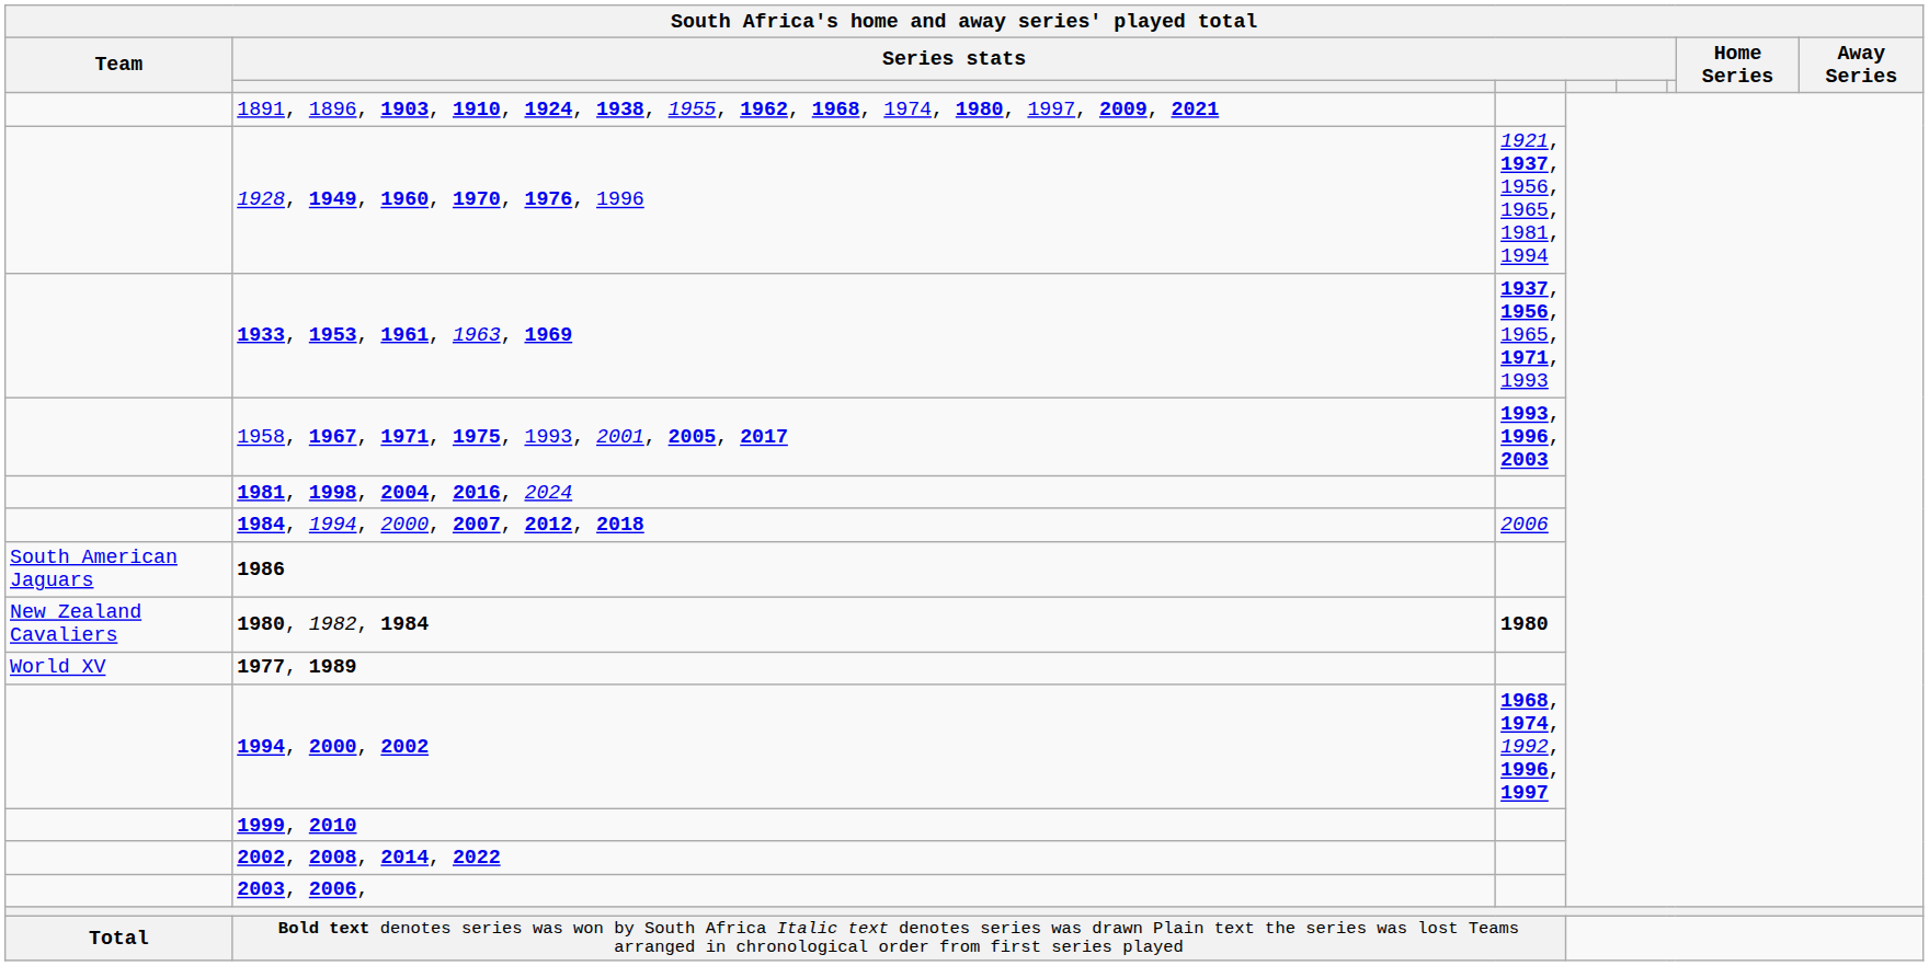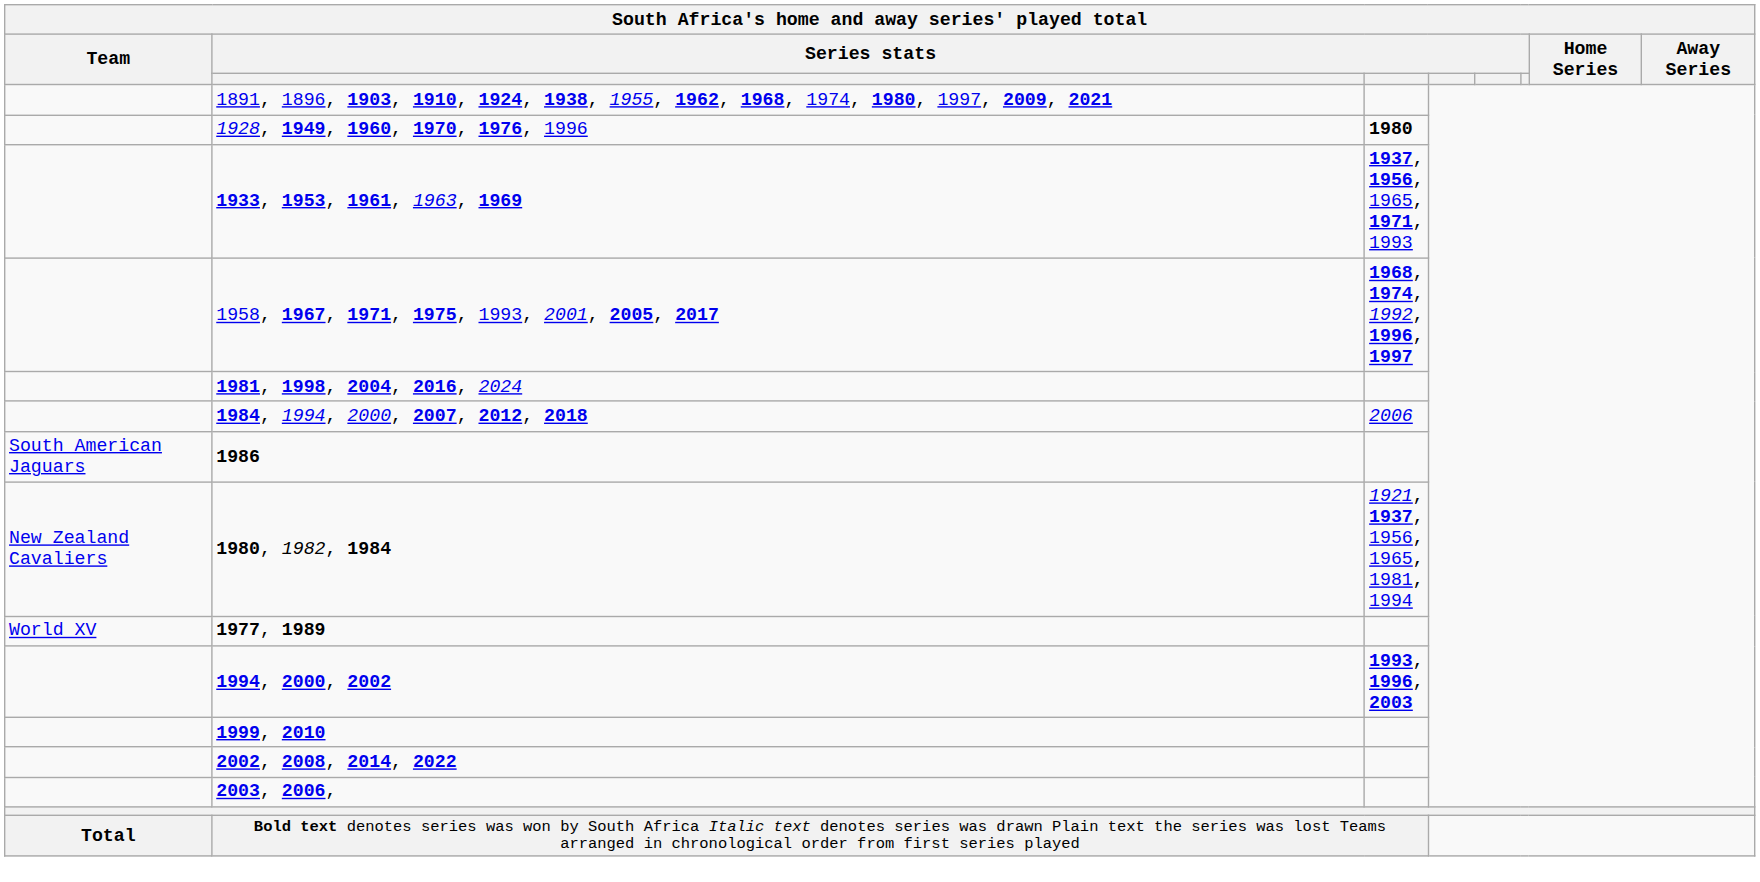1928, 1949, 1960, 1970, 1976, 1996 | column 3: 1921, 1937, 1956, 1965, 1981, 1994 -> 1980
1958, 1967, 1971, 1975, 1993, 2001, 2005, 2017 | column 3: 1993, 1996, 2003 -> 1968, 1974, 1992, 1996, 1997
1980, 1982, 1984 | column 3: 1980 -> 1921, 1937, 1956, 1965, 1981, 1994
1994, 2000, 2002 | column 3: 1968, 1974, 1992, 1996, 1997 -> 1993, 1996, 2003
